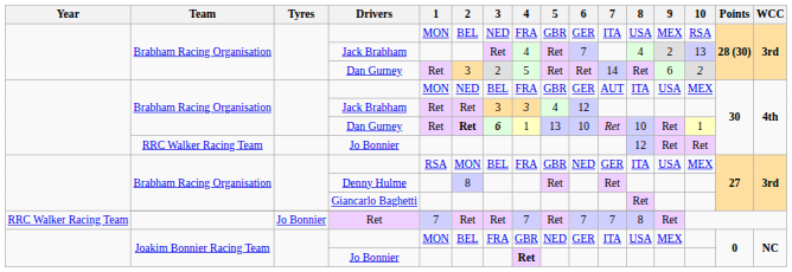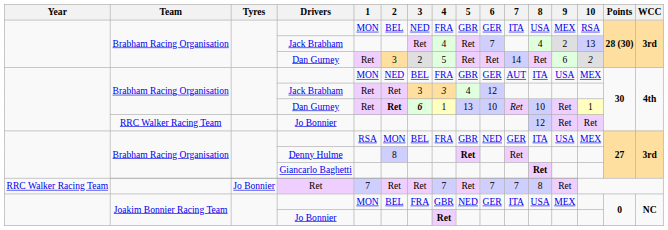Denny Hulme | 5: normal -> bold
Giancarlo Baghetti | 8: normal -> bold
